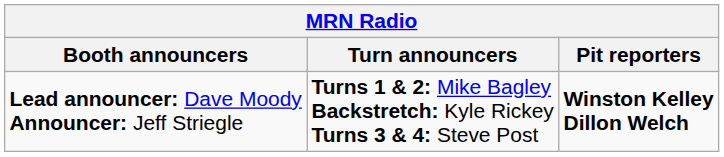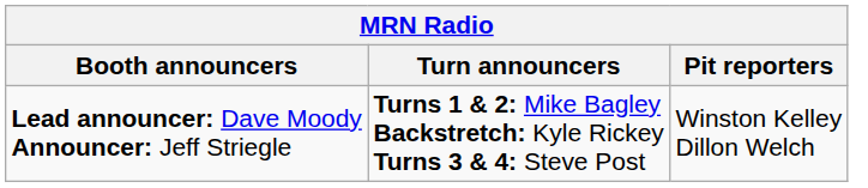Lead announcer: Dave Moody Announcer: Jeff Striegle | Pit reporters: bold -> normal
